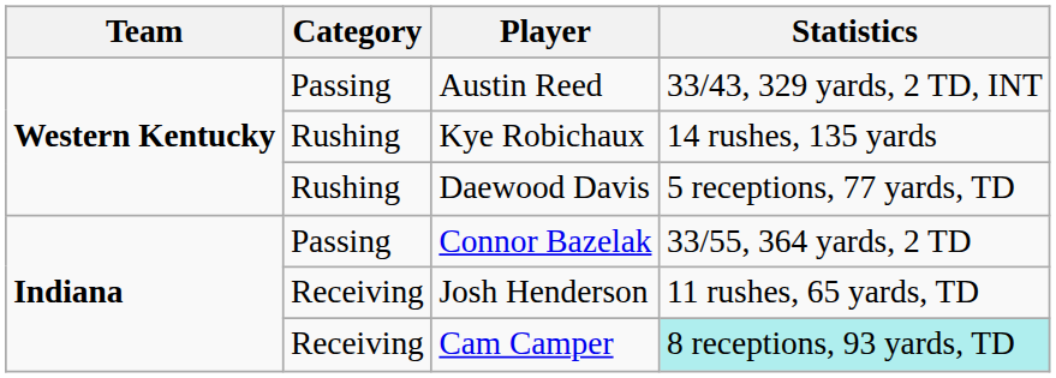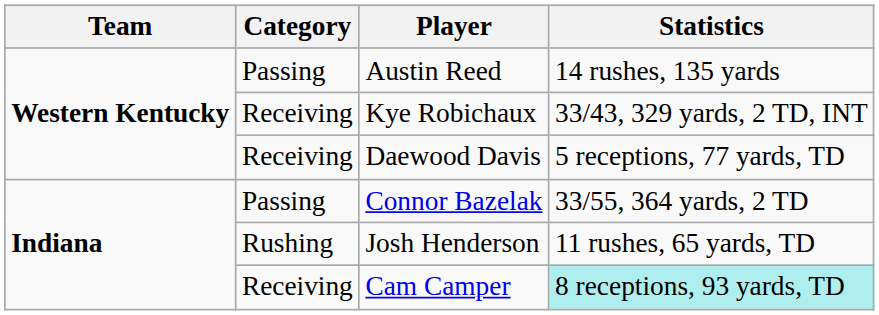Austin Reed | Statistics: 33/43, 329 yards, 2 TD, INT -> 14 rushes, 135 yards
Kye Robichaux | Category: Rushing -> Receiving
Kye Robichaux | Statistics: 14 rushes, 135 yards -> 33/43, 329 yards, 2 TD, INT
Daewood Davis | Category: Rushing -> Receiving
Josh Henderson | Category: Receiving -> Rushing
